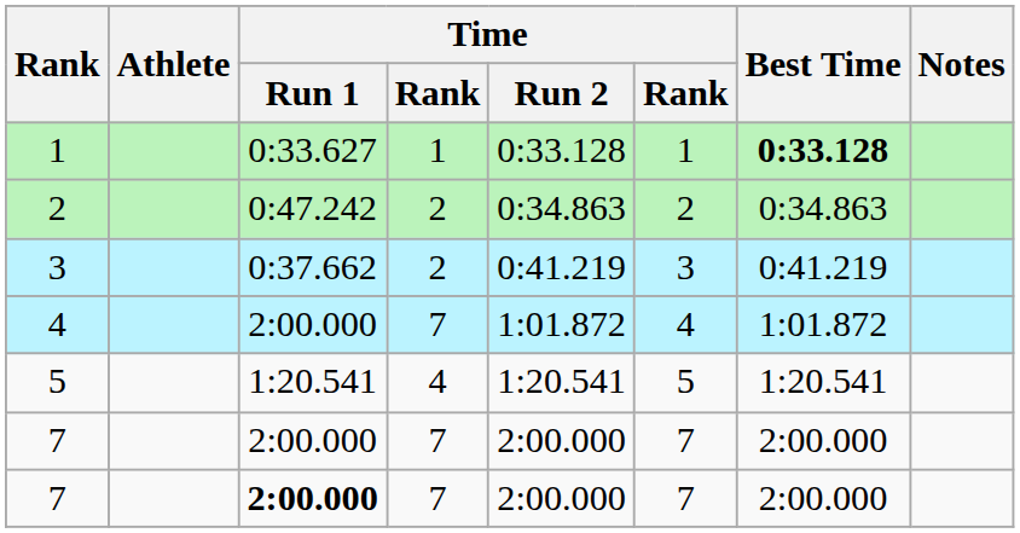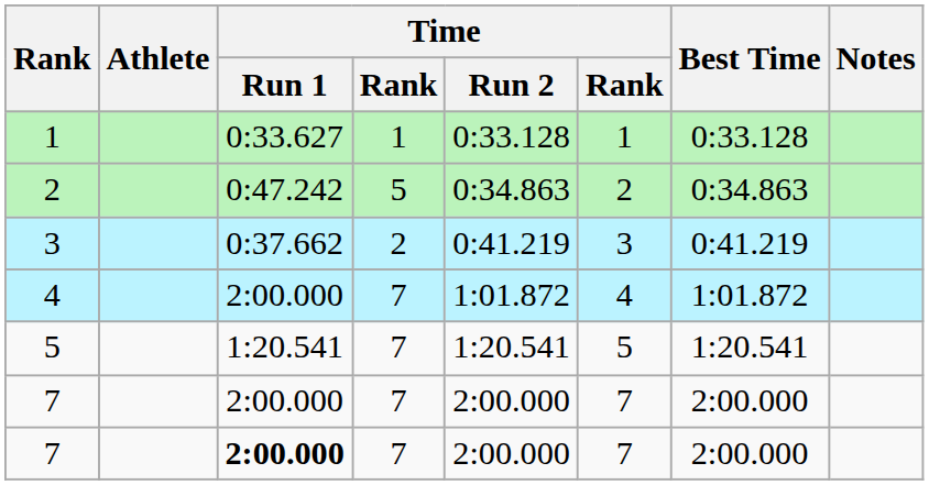row 3 | Best Time: bold -> normal
row 4 | column 4: 2 -> 5
row 7 | column 4: 4 -> 7
